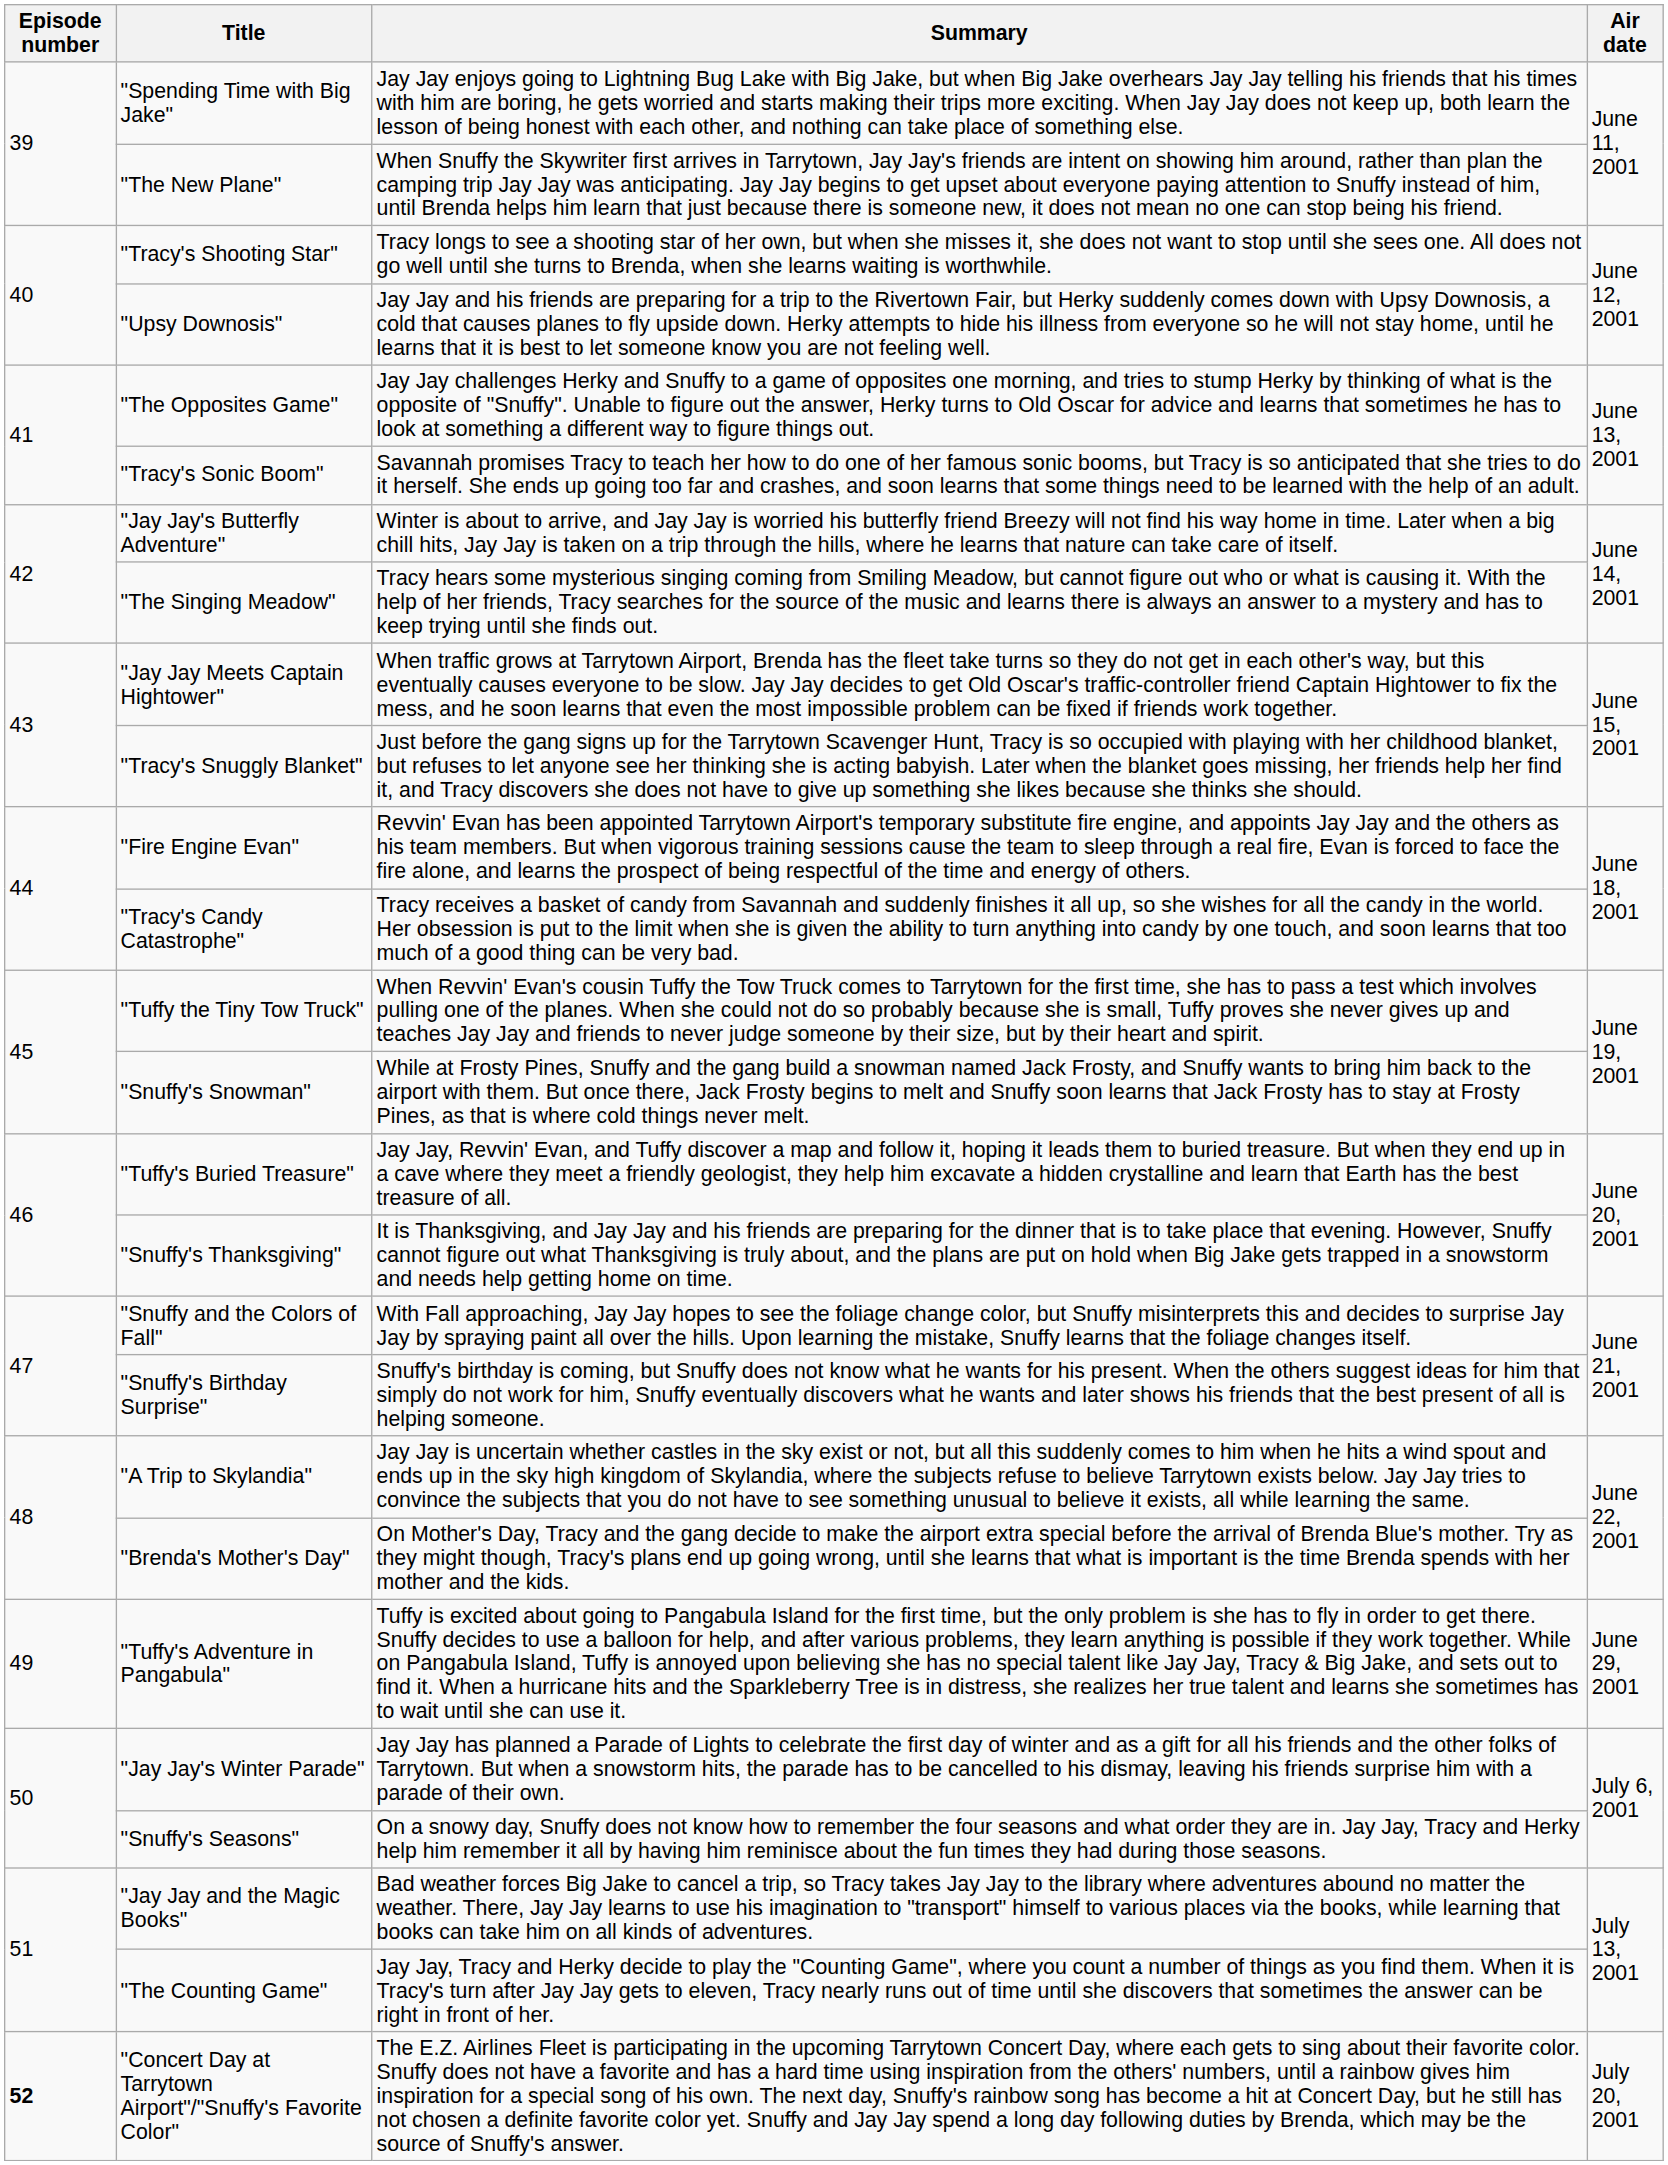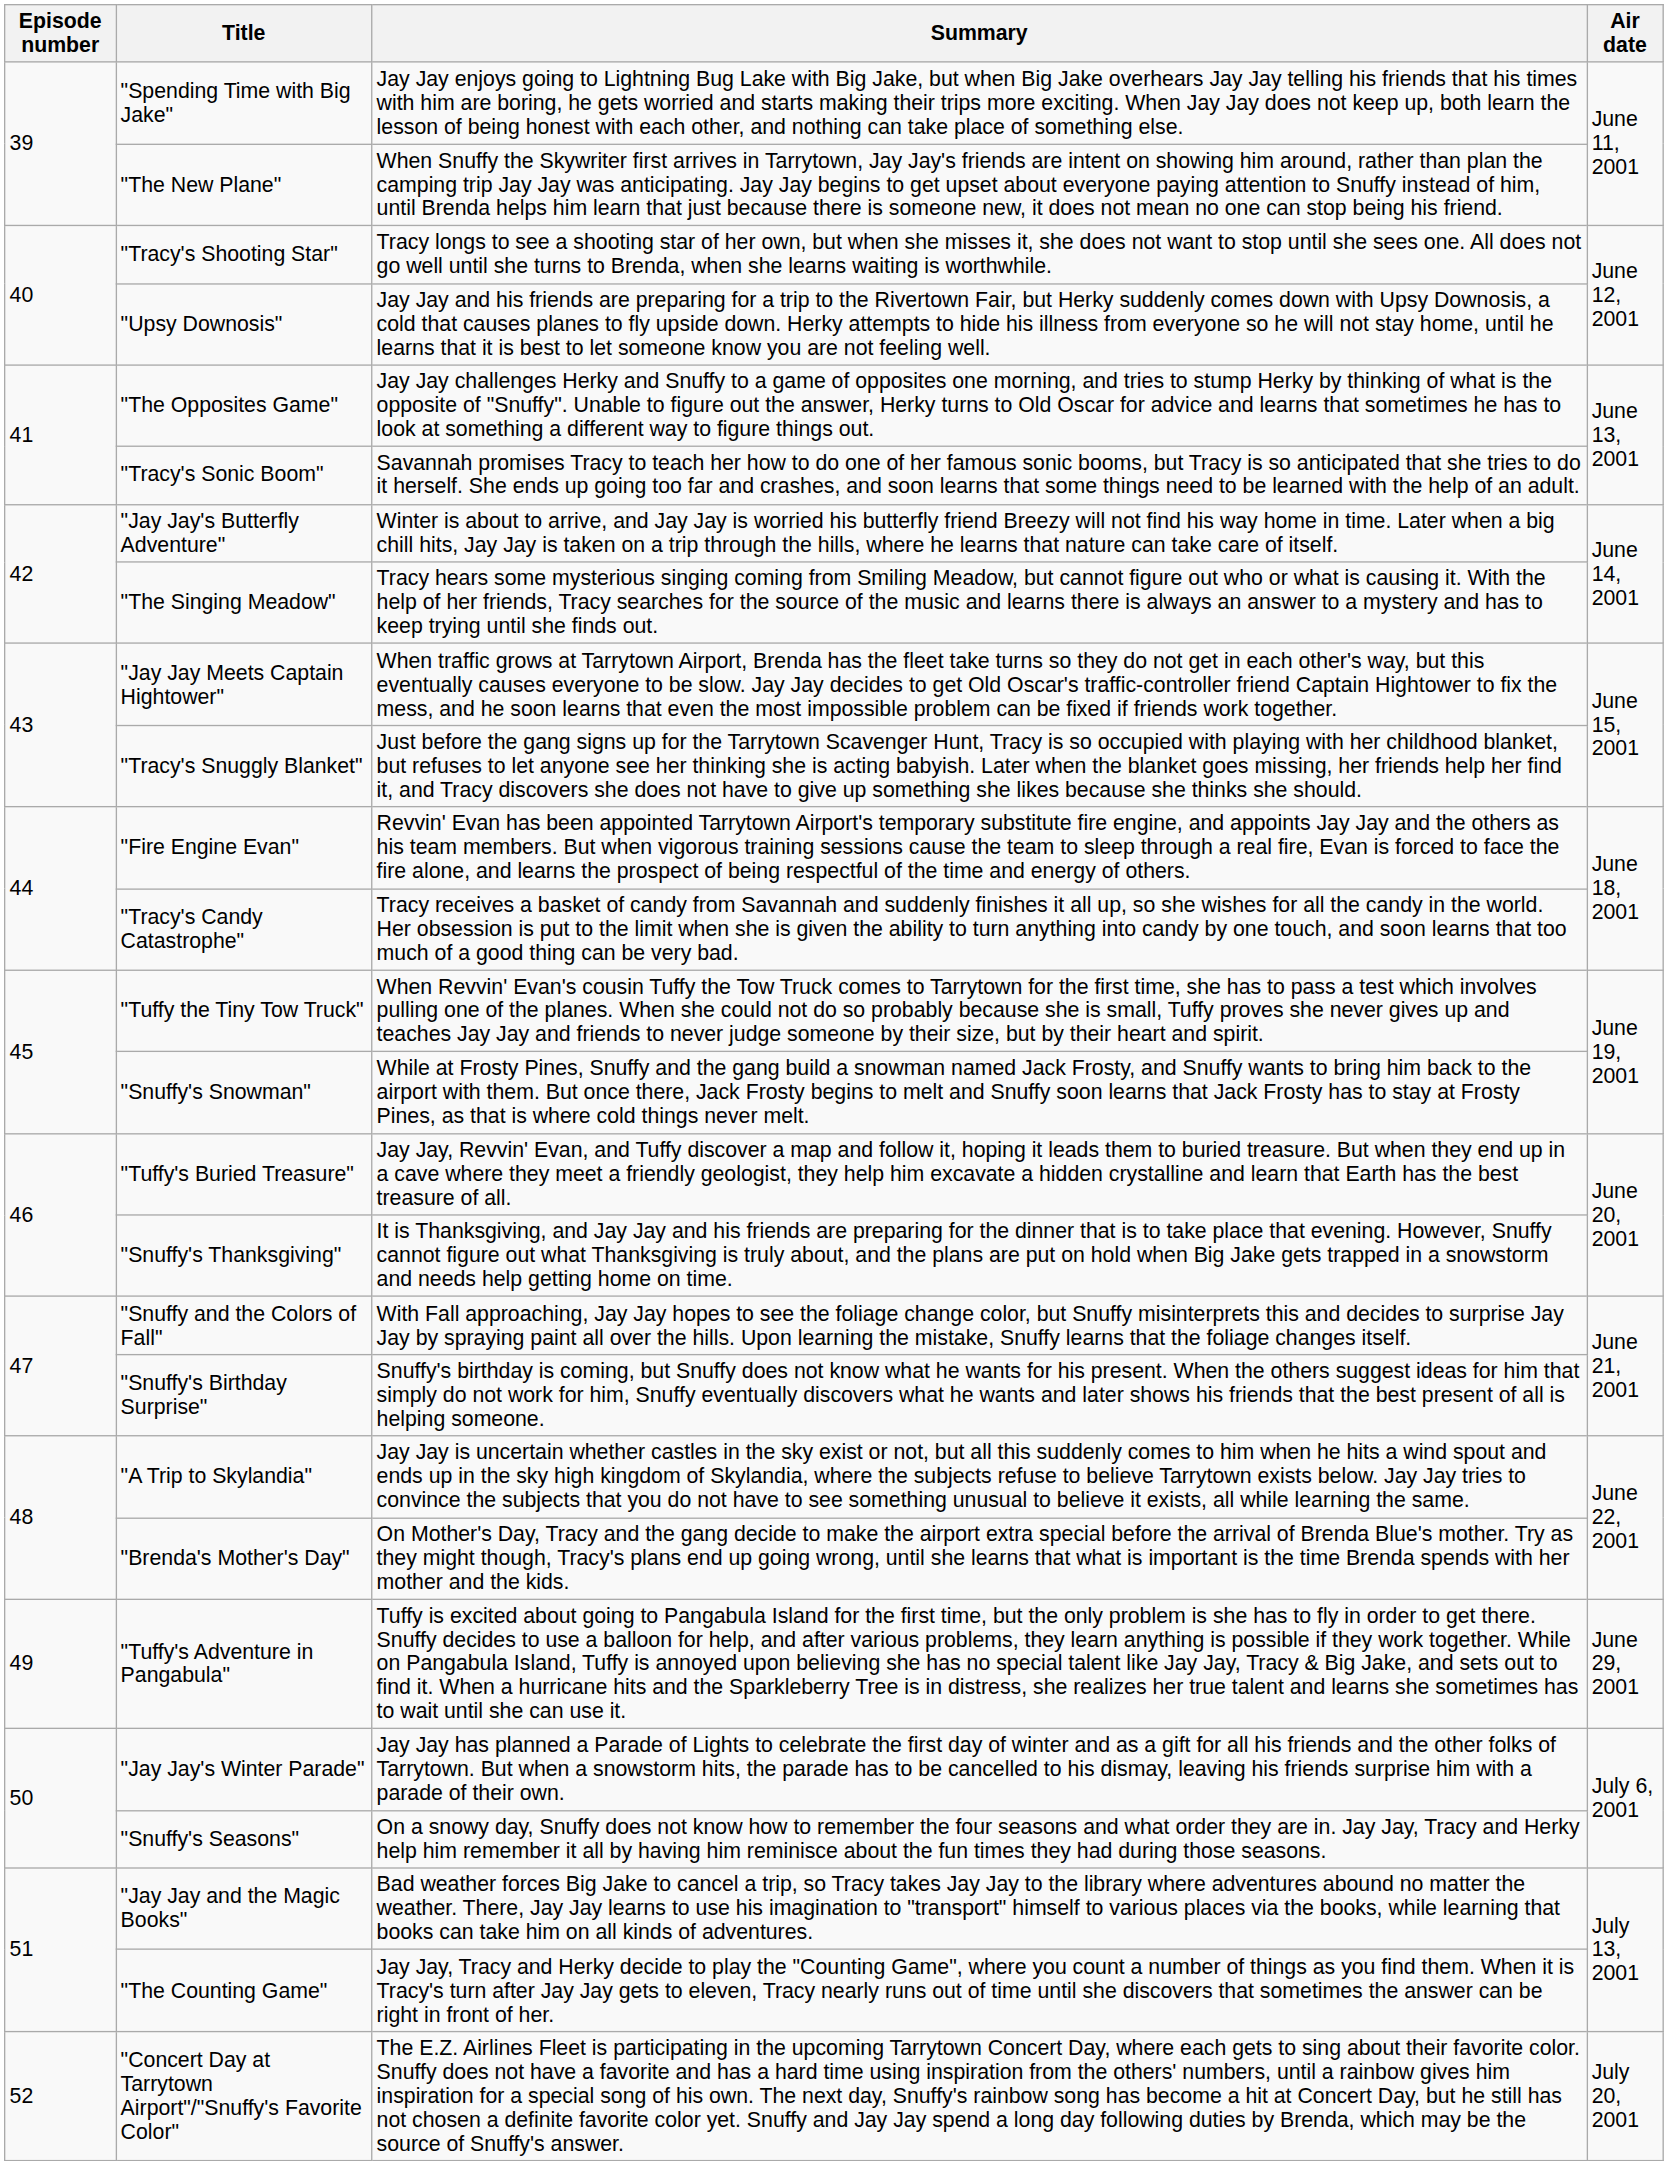"Concert Day at Tarrytown Airport"/"Snuffy's Favorite Color" | Episode number: bold -> normal
